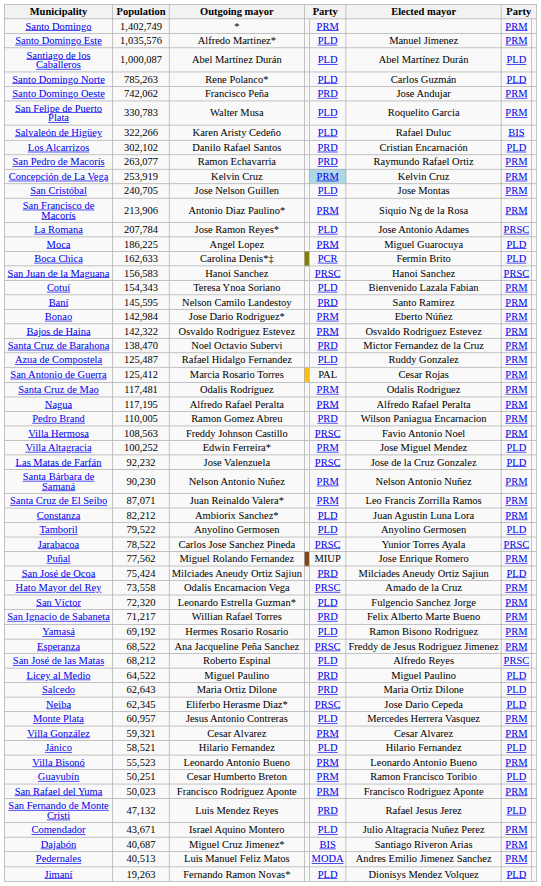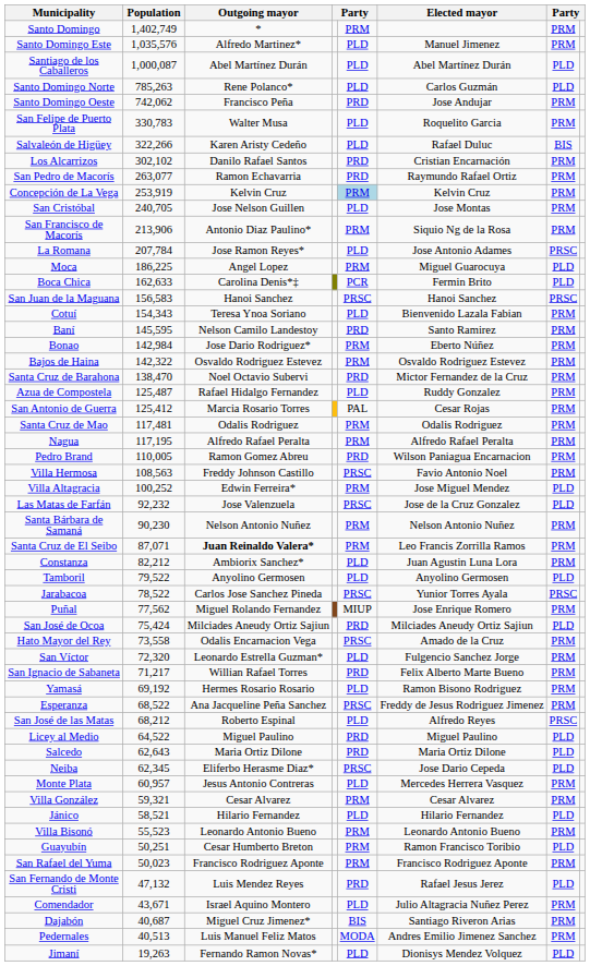Los Alcarrizos | column 7: PLD -> PRM
Santa Cruz de El Seibo | Outgoing mayor: normal -> bold
